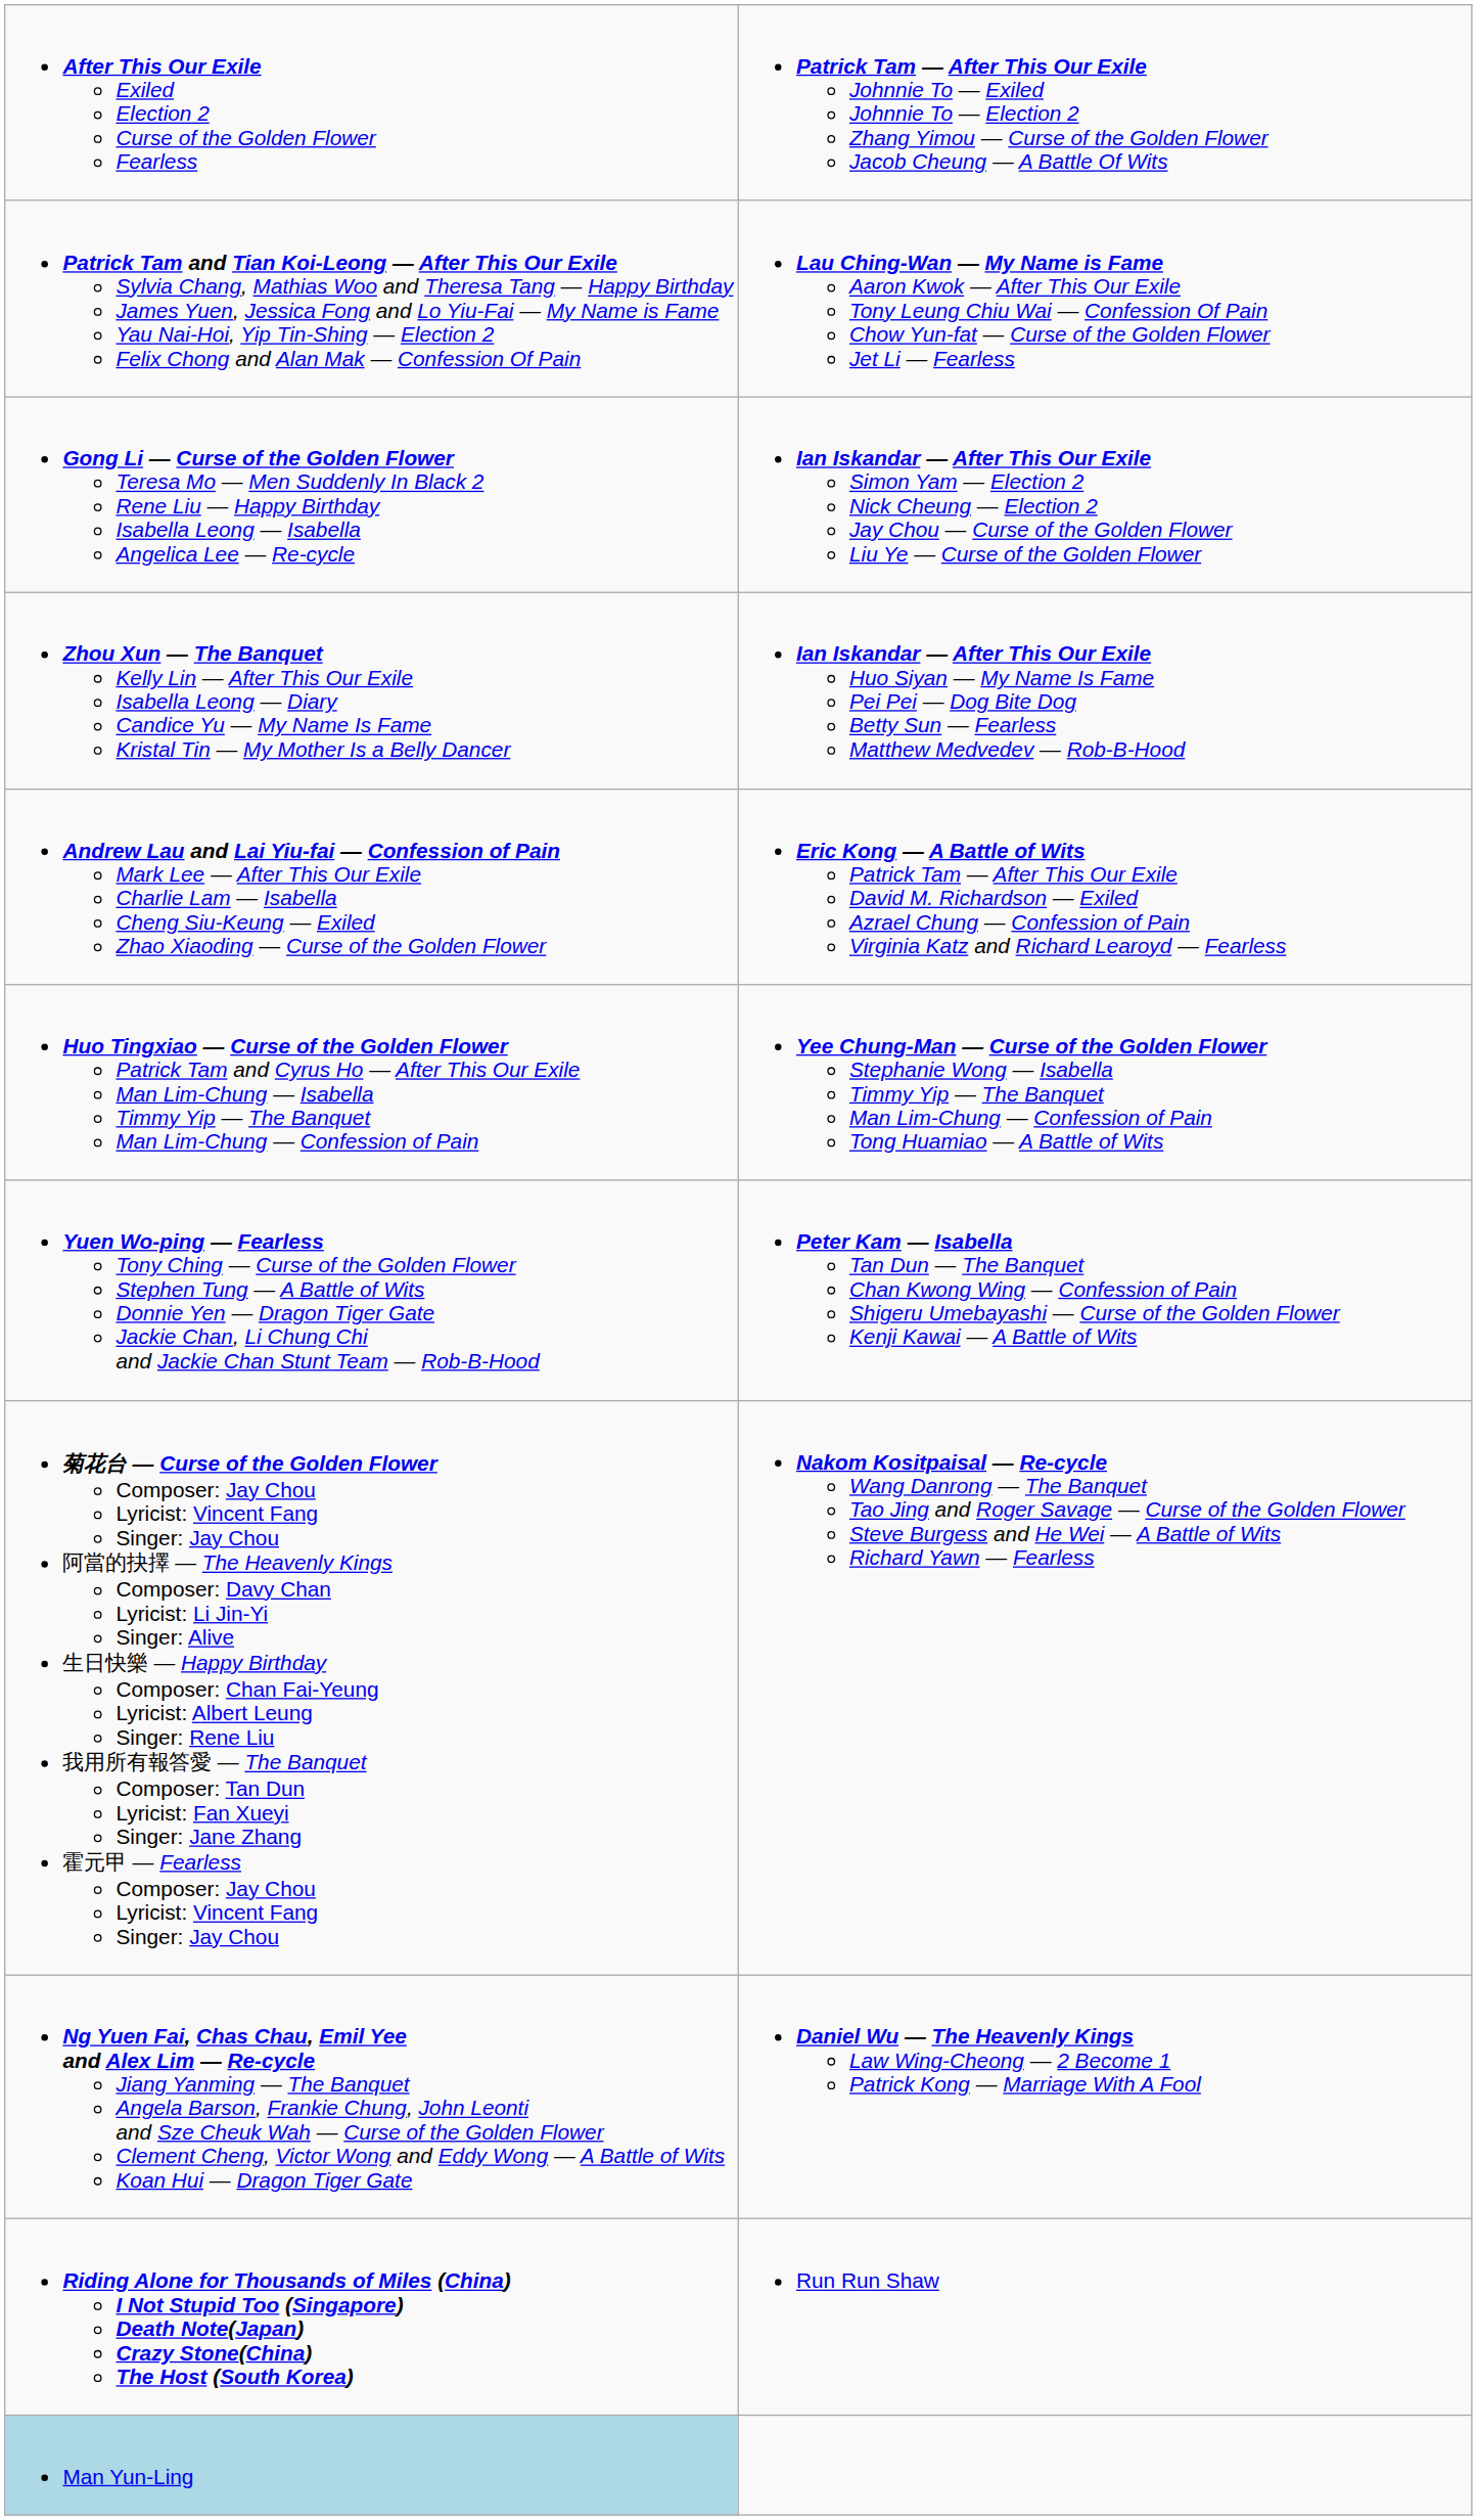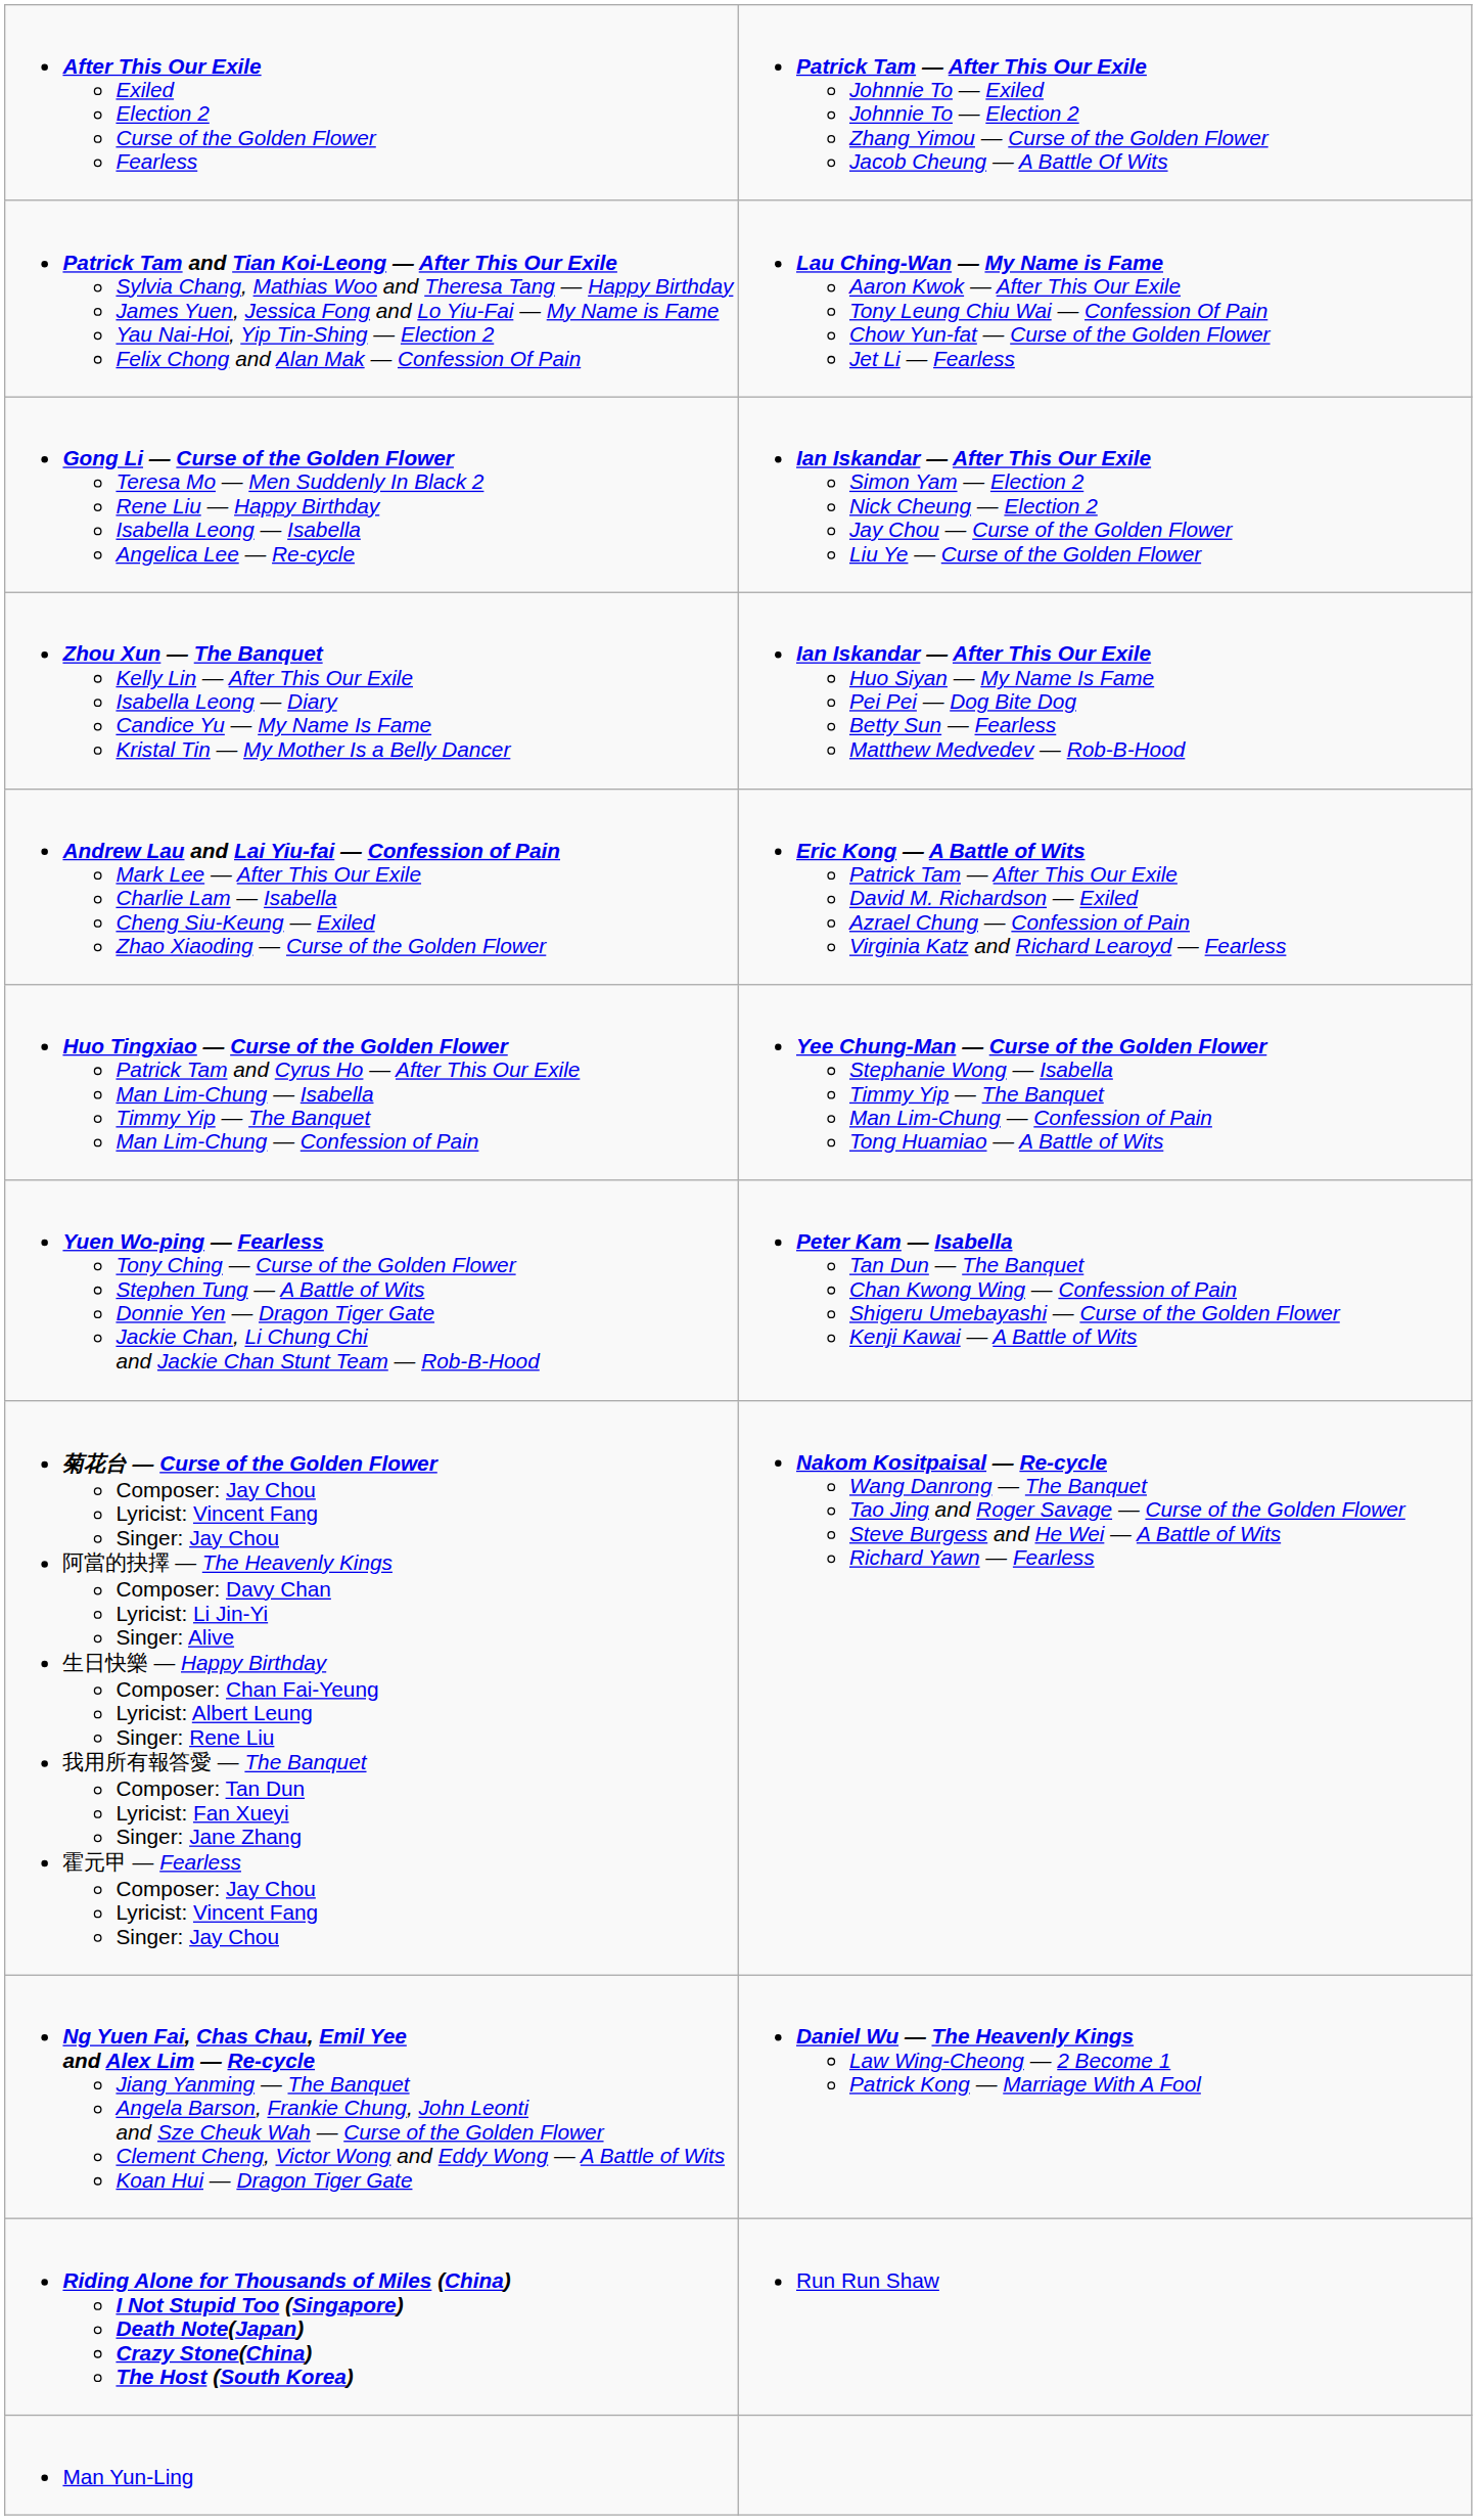Man Yun-Ling | column 1: lightblue background -> no background
